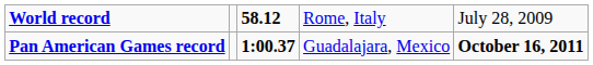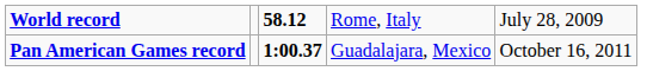Pan American Games record | column 5: bold -> normal
